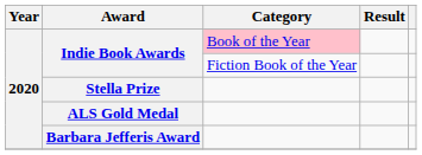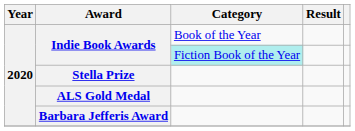Indie Book Awards / Book of the Year | Category: pink background -> no background
Indie Book Awards / Fiction Book of the Year | Category: no background -> paleturquoise background
